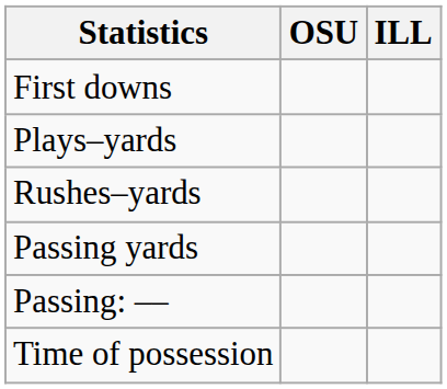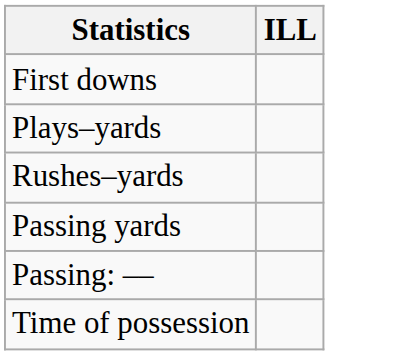- column: OSU
